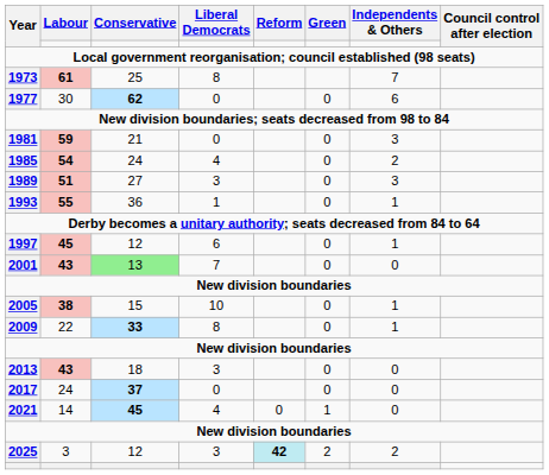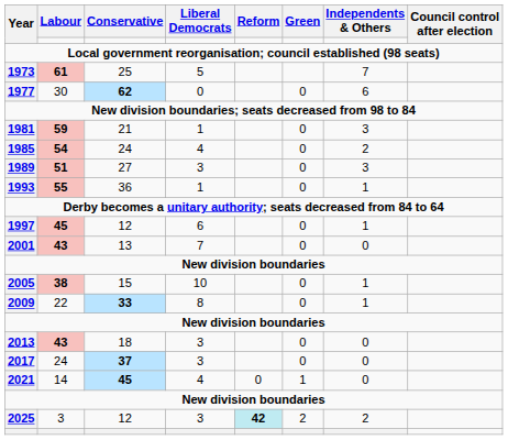1973 | Liberal Democrats: 8 -> 5
1981 | Liberal Democrats: 0 -> 1
2001 | Conservative: lightgreen background -> no background
2017 | Liberal Democrats: 0 -> 3
